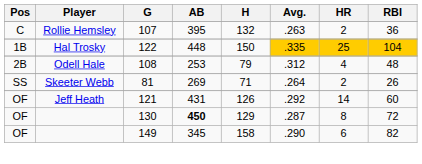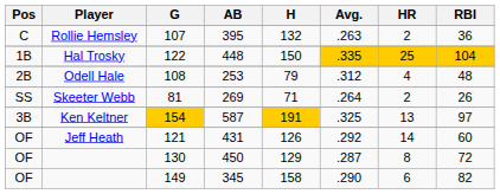+ row: 3B | Ken Keltner | 154 | 587 | 191 | .325 | 13 | 97
130 | AB: bold -> normal
